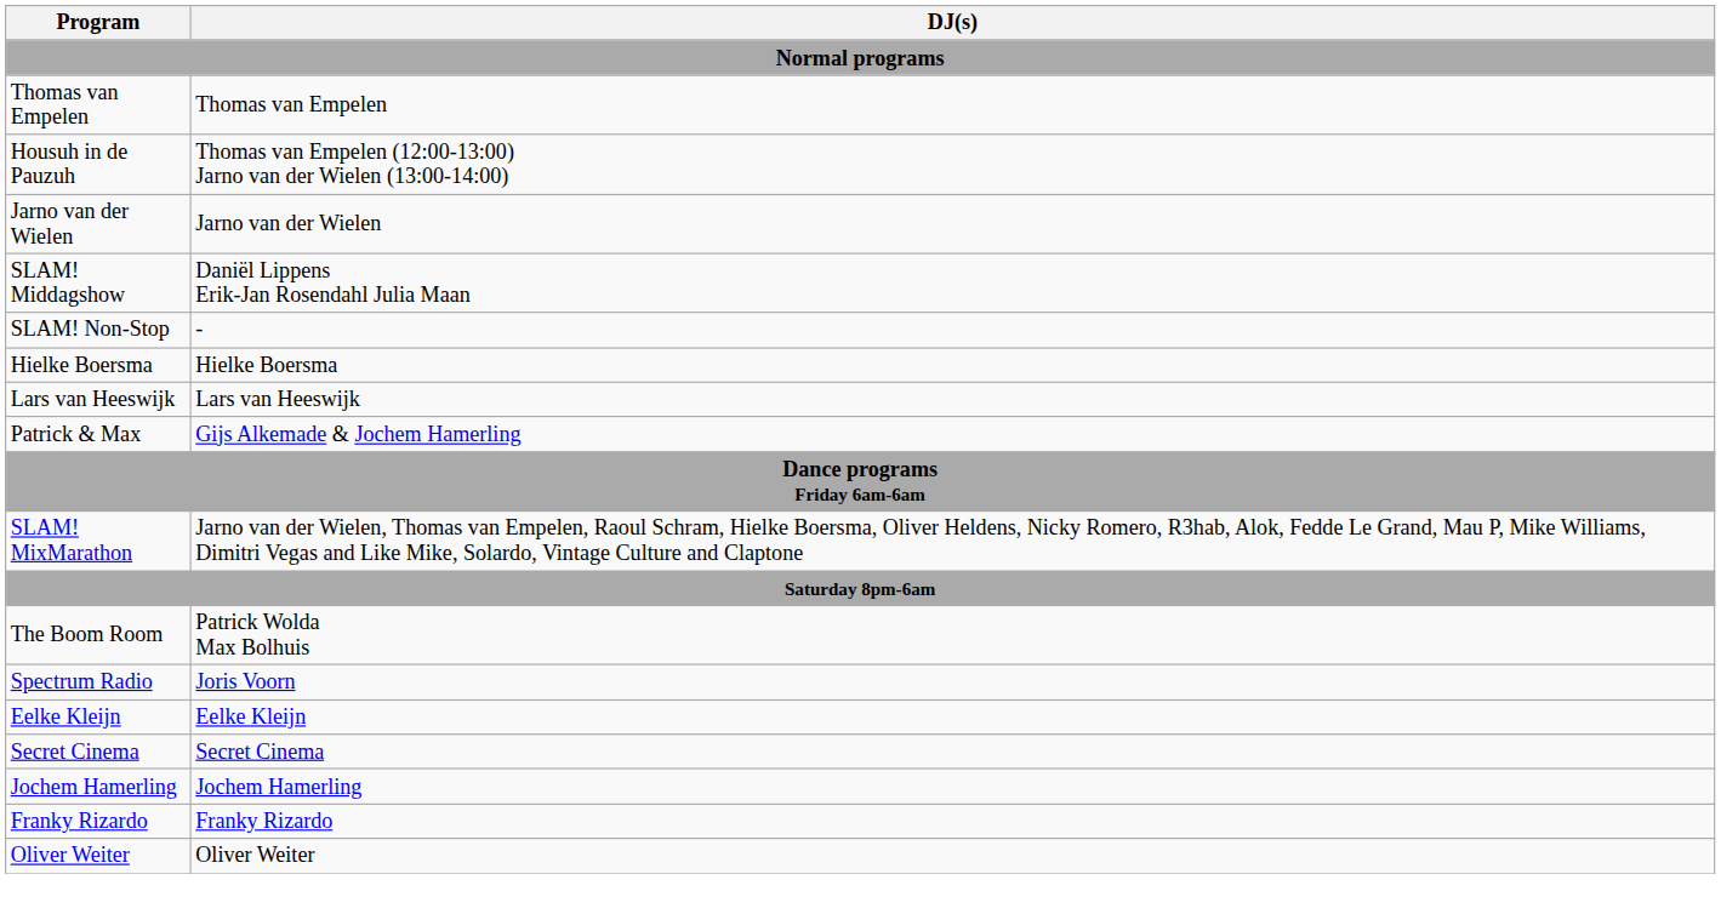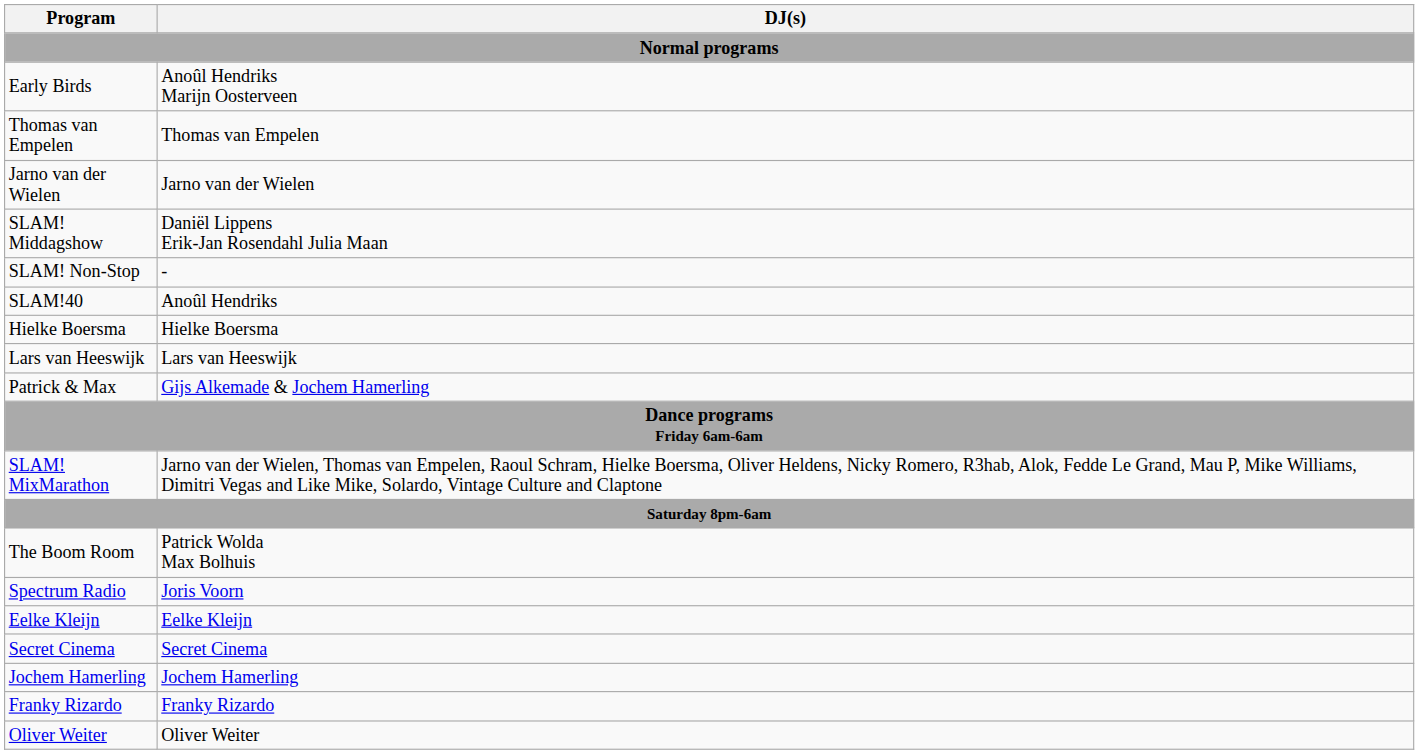+ row: Early Birds | Anoûl Hendriks Marijn Oosterveen
- row: Housuh in de Pauzuh | Thomas van Empelen (12:00-13:00) Jarno van der Wielen (13:00-14:00)
+ row: SLAM!40 | Anoûl Hendriks
